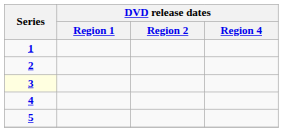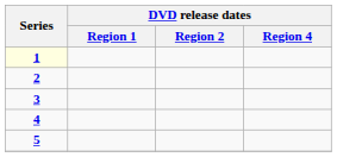1 | Series: no background -> lightyellow background
3 | Series: lightyellow background -> no background
